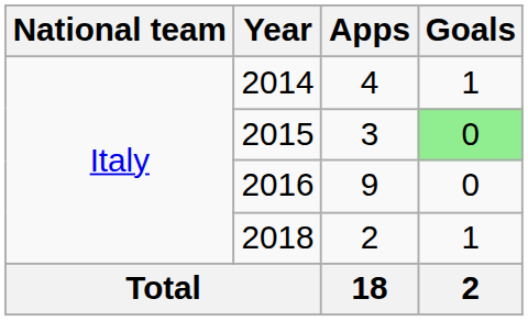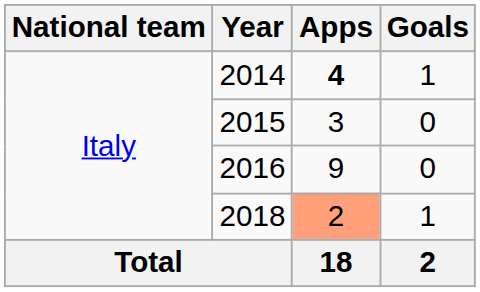2014 | Apps: normal -> bold
2015 | Goals: lightgreen background -> no background
2018 | Apps: no background -> lightsalmon background
